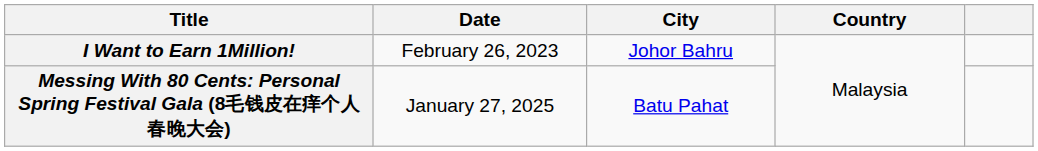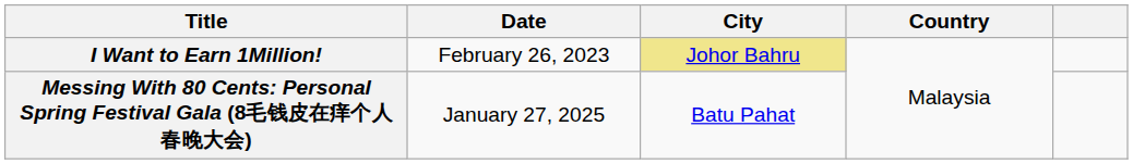I Want to Earn 1Million! | City: no background -> khaki background
